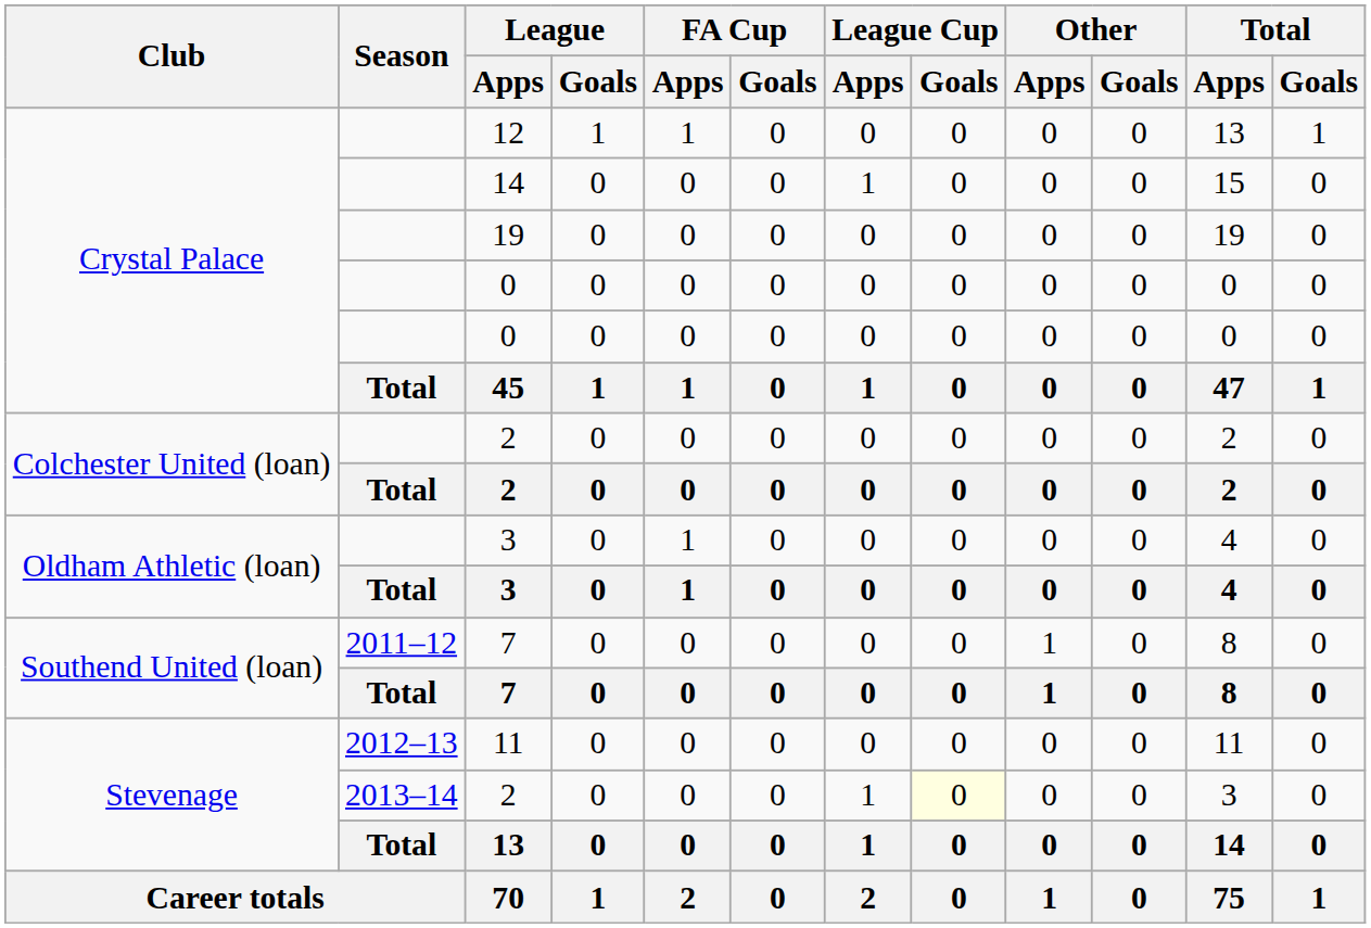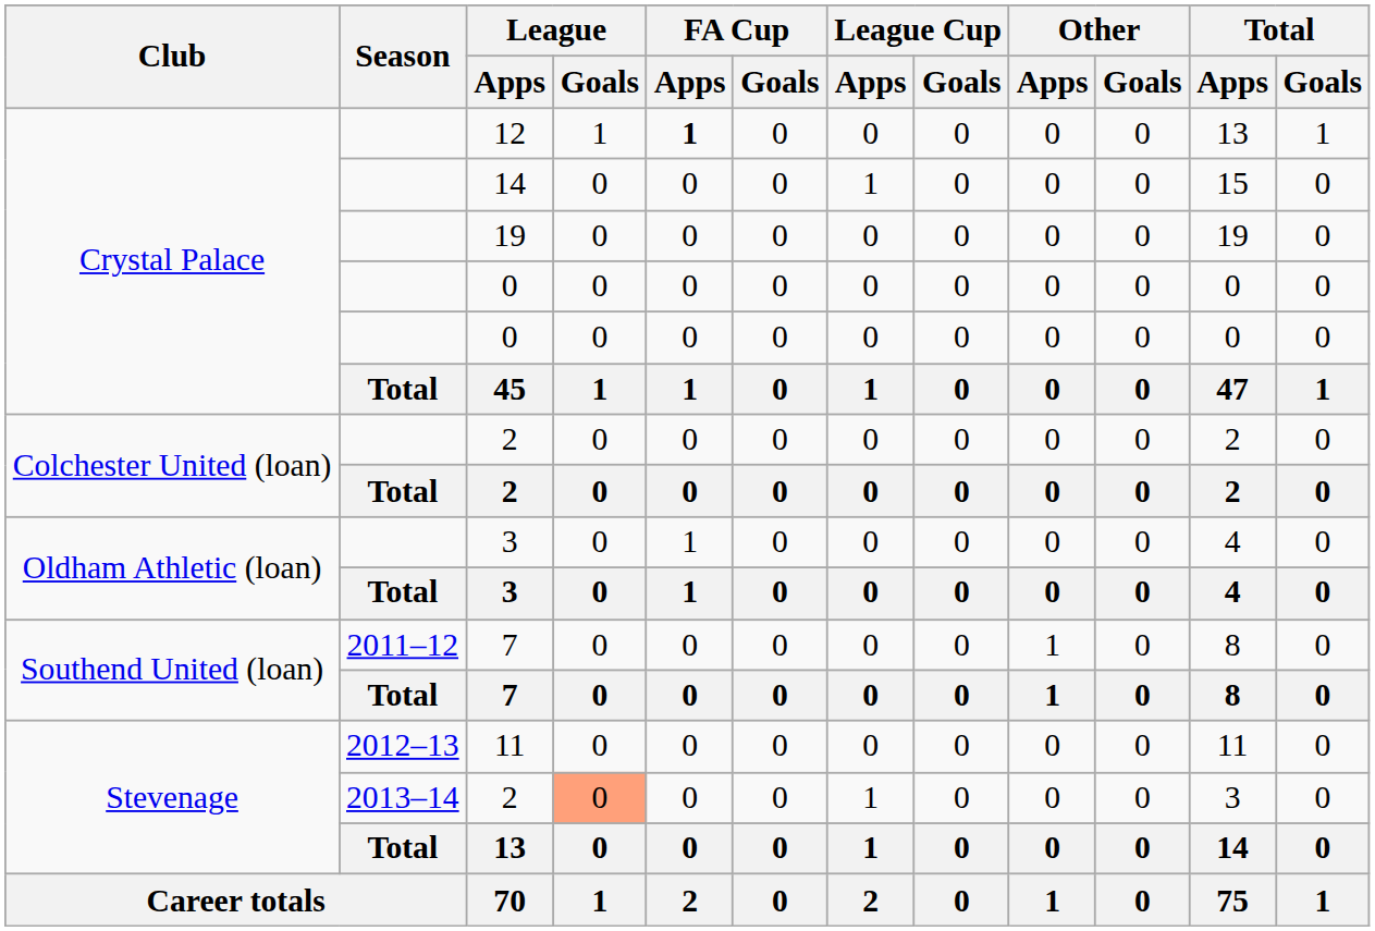12 | FA Cup / Apps: normal -> bold
Stevenage / 2 | League / Goals: no background -> lightsalmon background
Stevenage / 2 | League Cup / Goals: lightyellow background -> no background
